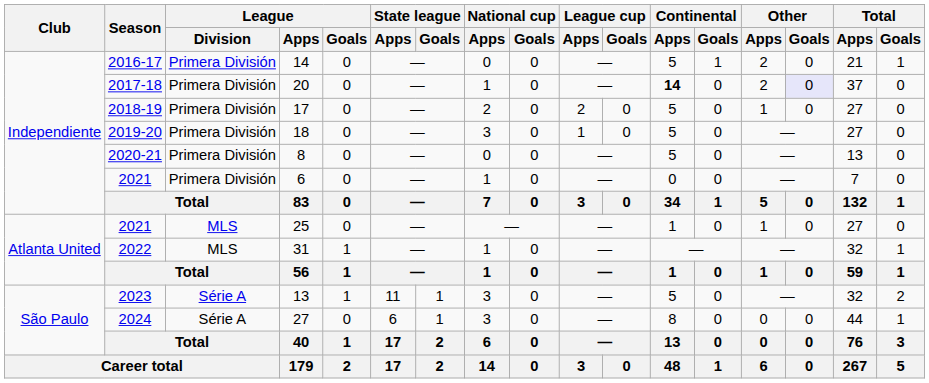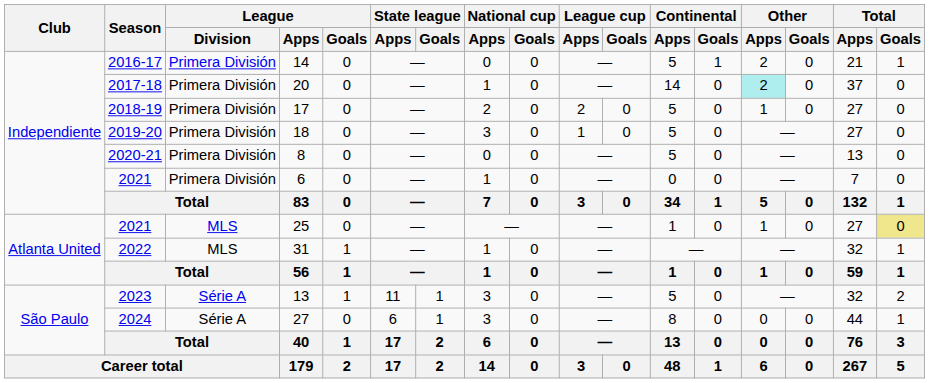20 | Continental / Apps: bold -> normal
20 | Other / Apps: no background -> paleturquoise background
20 | Other / Goals: lavender background -> no background
25 | Total / Goals: no background -> khaki background
